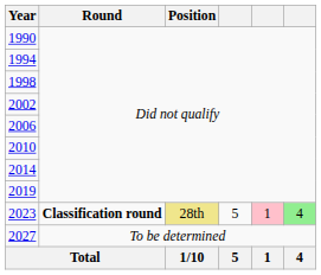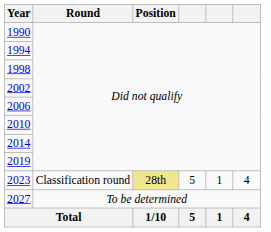2023 | Round: bold -> normal
2023 | column 5: pink background -> no background
2023 | column 6: lightgreen background -> no background
